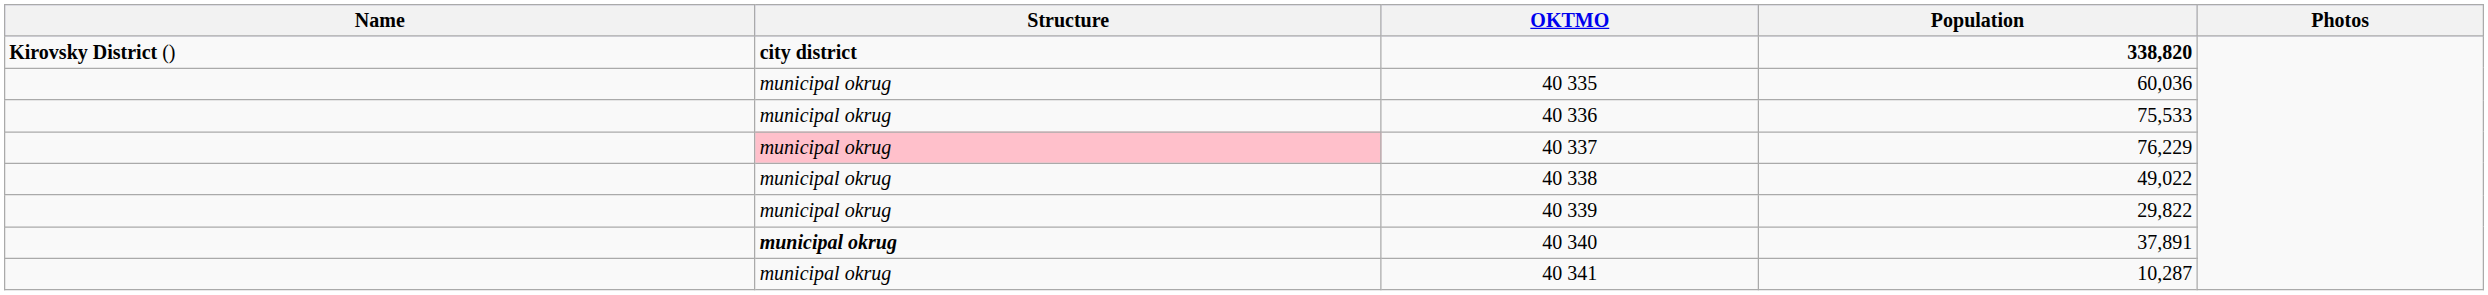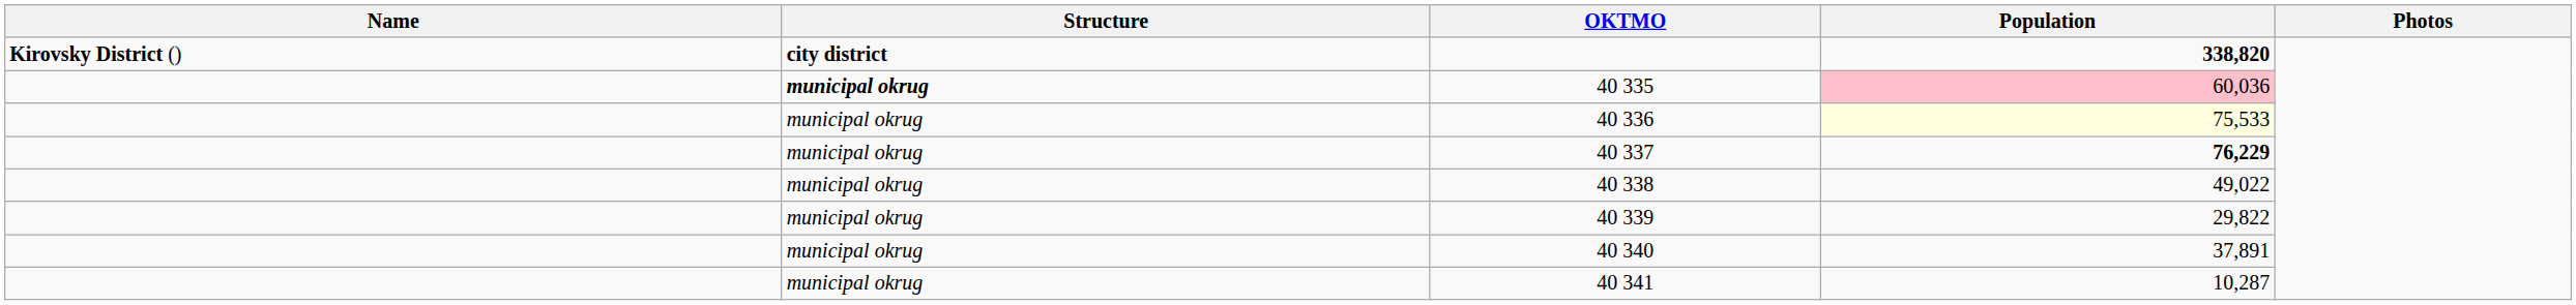40 335 | Structure: normal -> bold
40 335 | Population: no background -> pink background
40 336 | Population: no background -> lightyellow background
40 337 | Structure: pink background -> no background
40 337 | Population: normal -> bold
40 340 | Structure: bold -> normal
